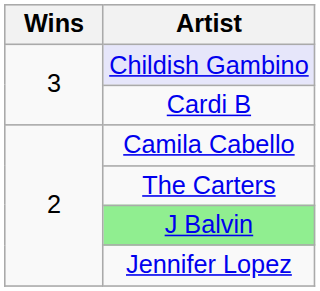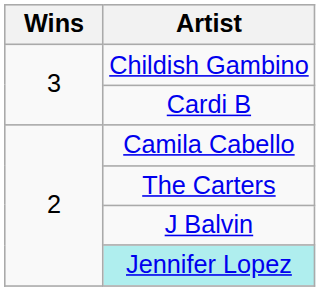Childish Gambino | Artist: lavender background -> no background
J Balvin | Artist: lightgreen background -> no background
Jennifer Lopez | Artist: no background -> paleturquoise background
